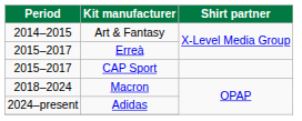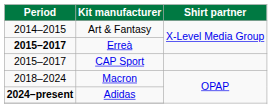Erreà | Period: normal -> bold
Adidas | Period: normal -> bold
